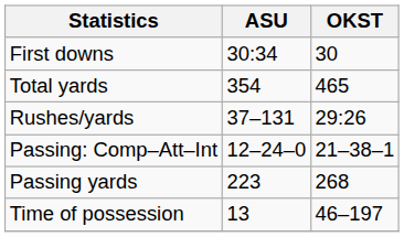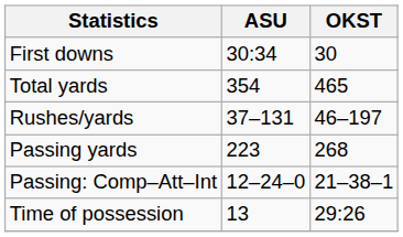Rushes/yards | OKST: 29:26 -> 46–197
rows swapped: Passing yards <-> Passing: Comp–Att–Int
Time of possession | OKST: 46–197 -> 29:26
